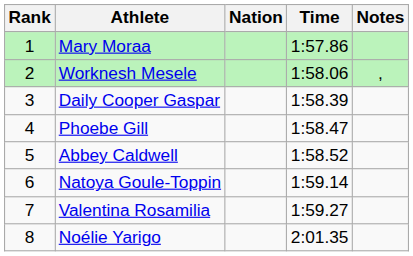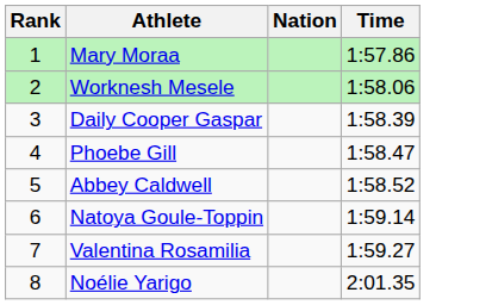- column: Notes | ,
